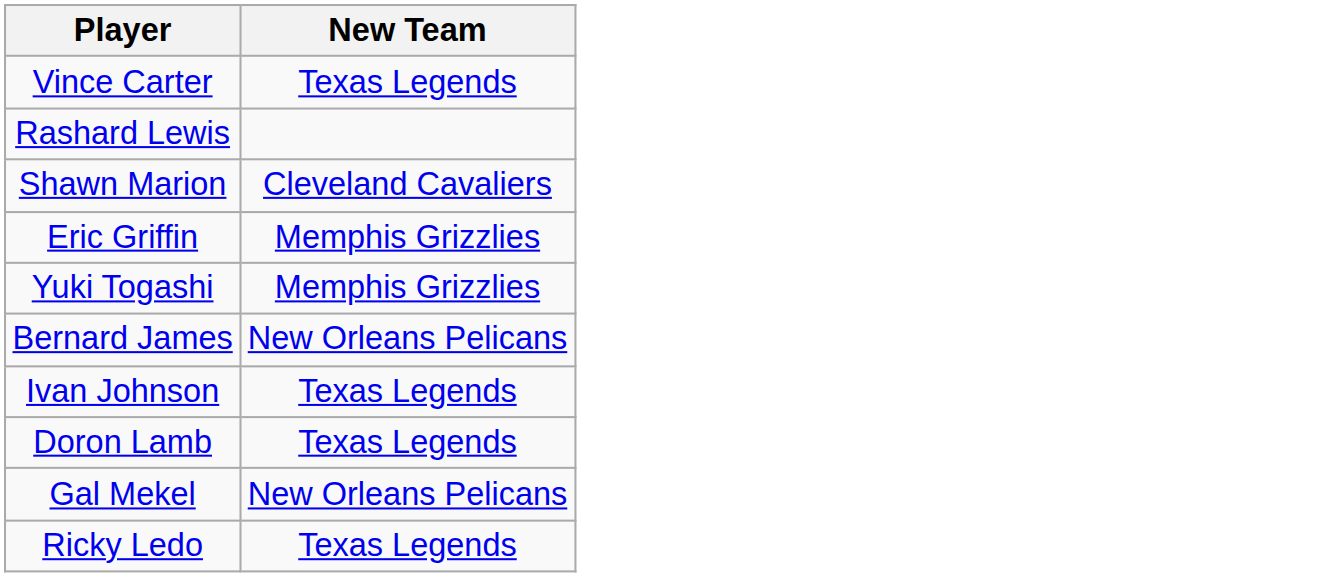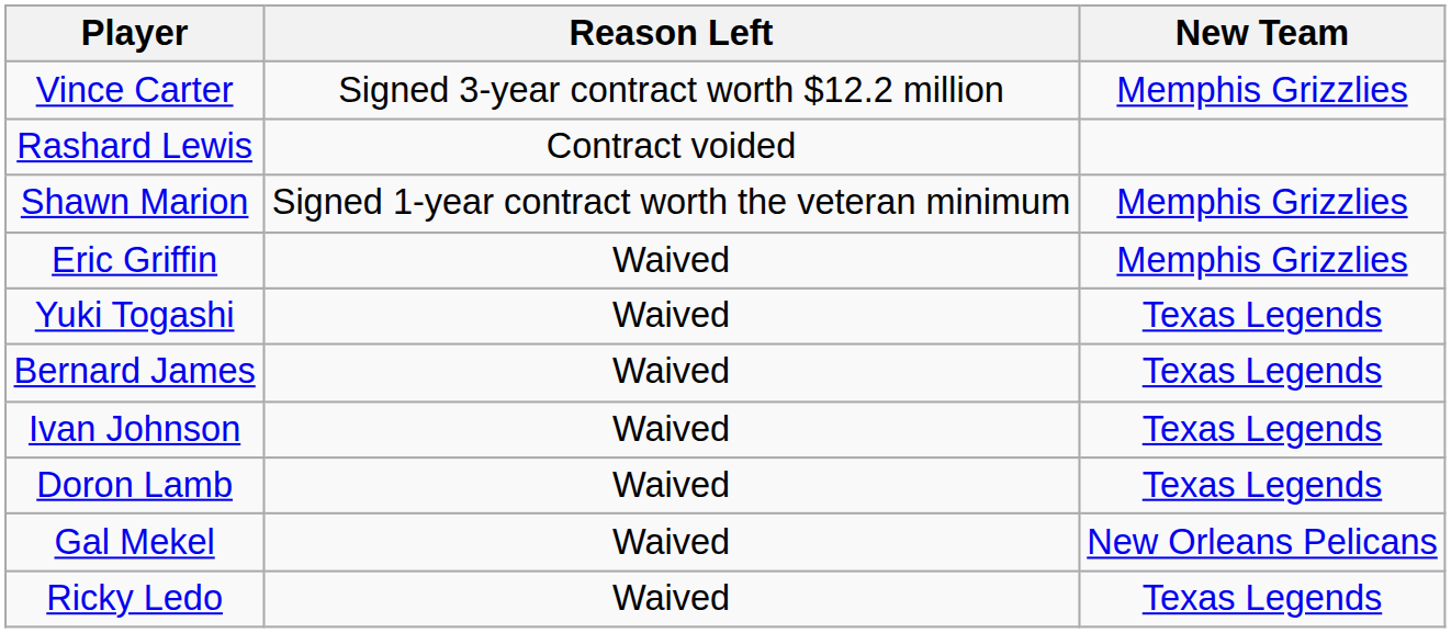+ column: Reason Left | Signed 3-year contract worth $12.2 million | Contract voided | Signed 1-year contract worth the veteran minimum | Waived | Waived | Waived | Waived | Waived | Waived | Waived
Vince Carter | New Team: Texas Legends -> Memphis Grizzlies
Shawn Marion | New Team: Cleveland Cavaliers -> Memphis Grizzlies
Yuki Togashi | New Team: Memphis Grizzlies -> Texas Legends
Bernard James | New Team: New Orleans Pelicans -> Texas Legends
